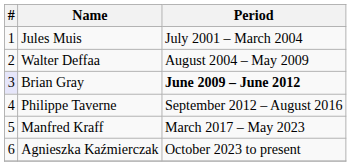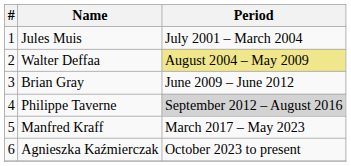Walter Deffaa | Period: no background -> khaki background
Brian Gray | #: lavender background -> no background
Brian Gray | Period: bold -> normal
Philippe Taverne | Period: no background -> lightgrey background
